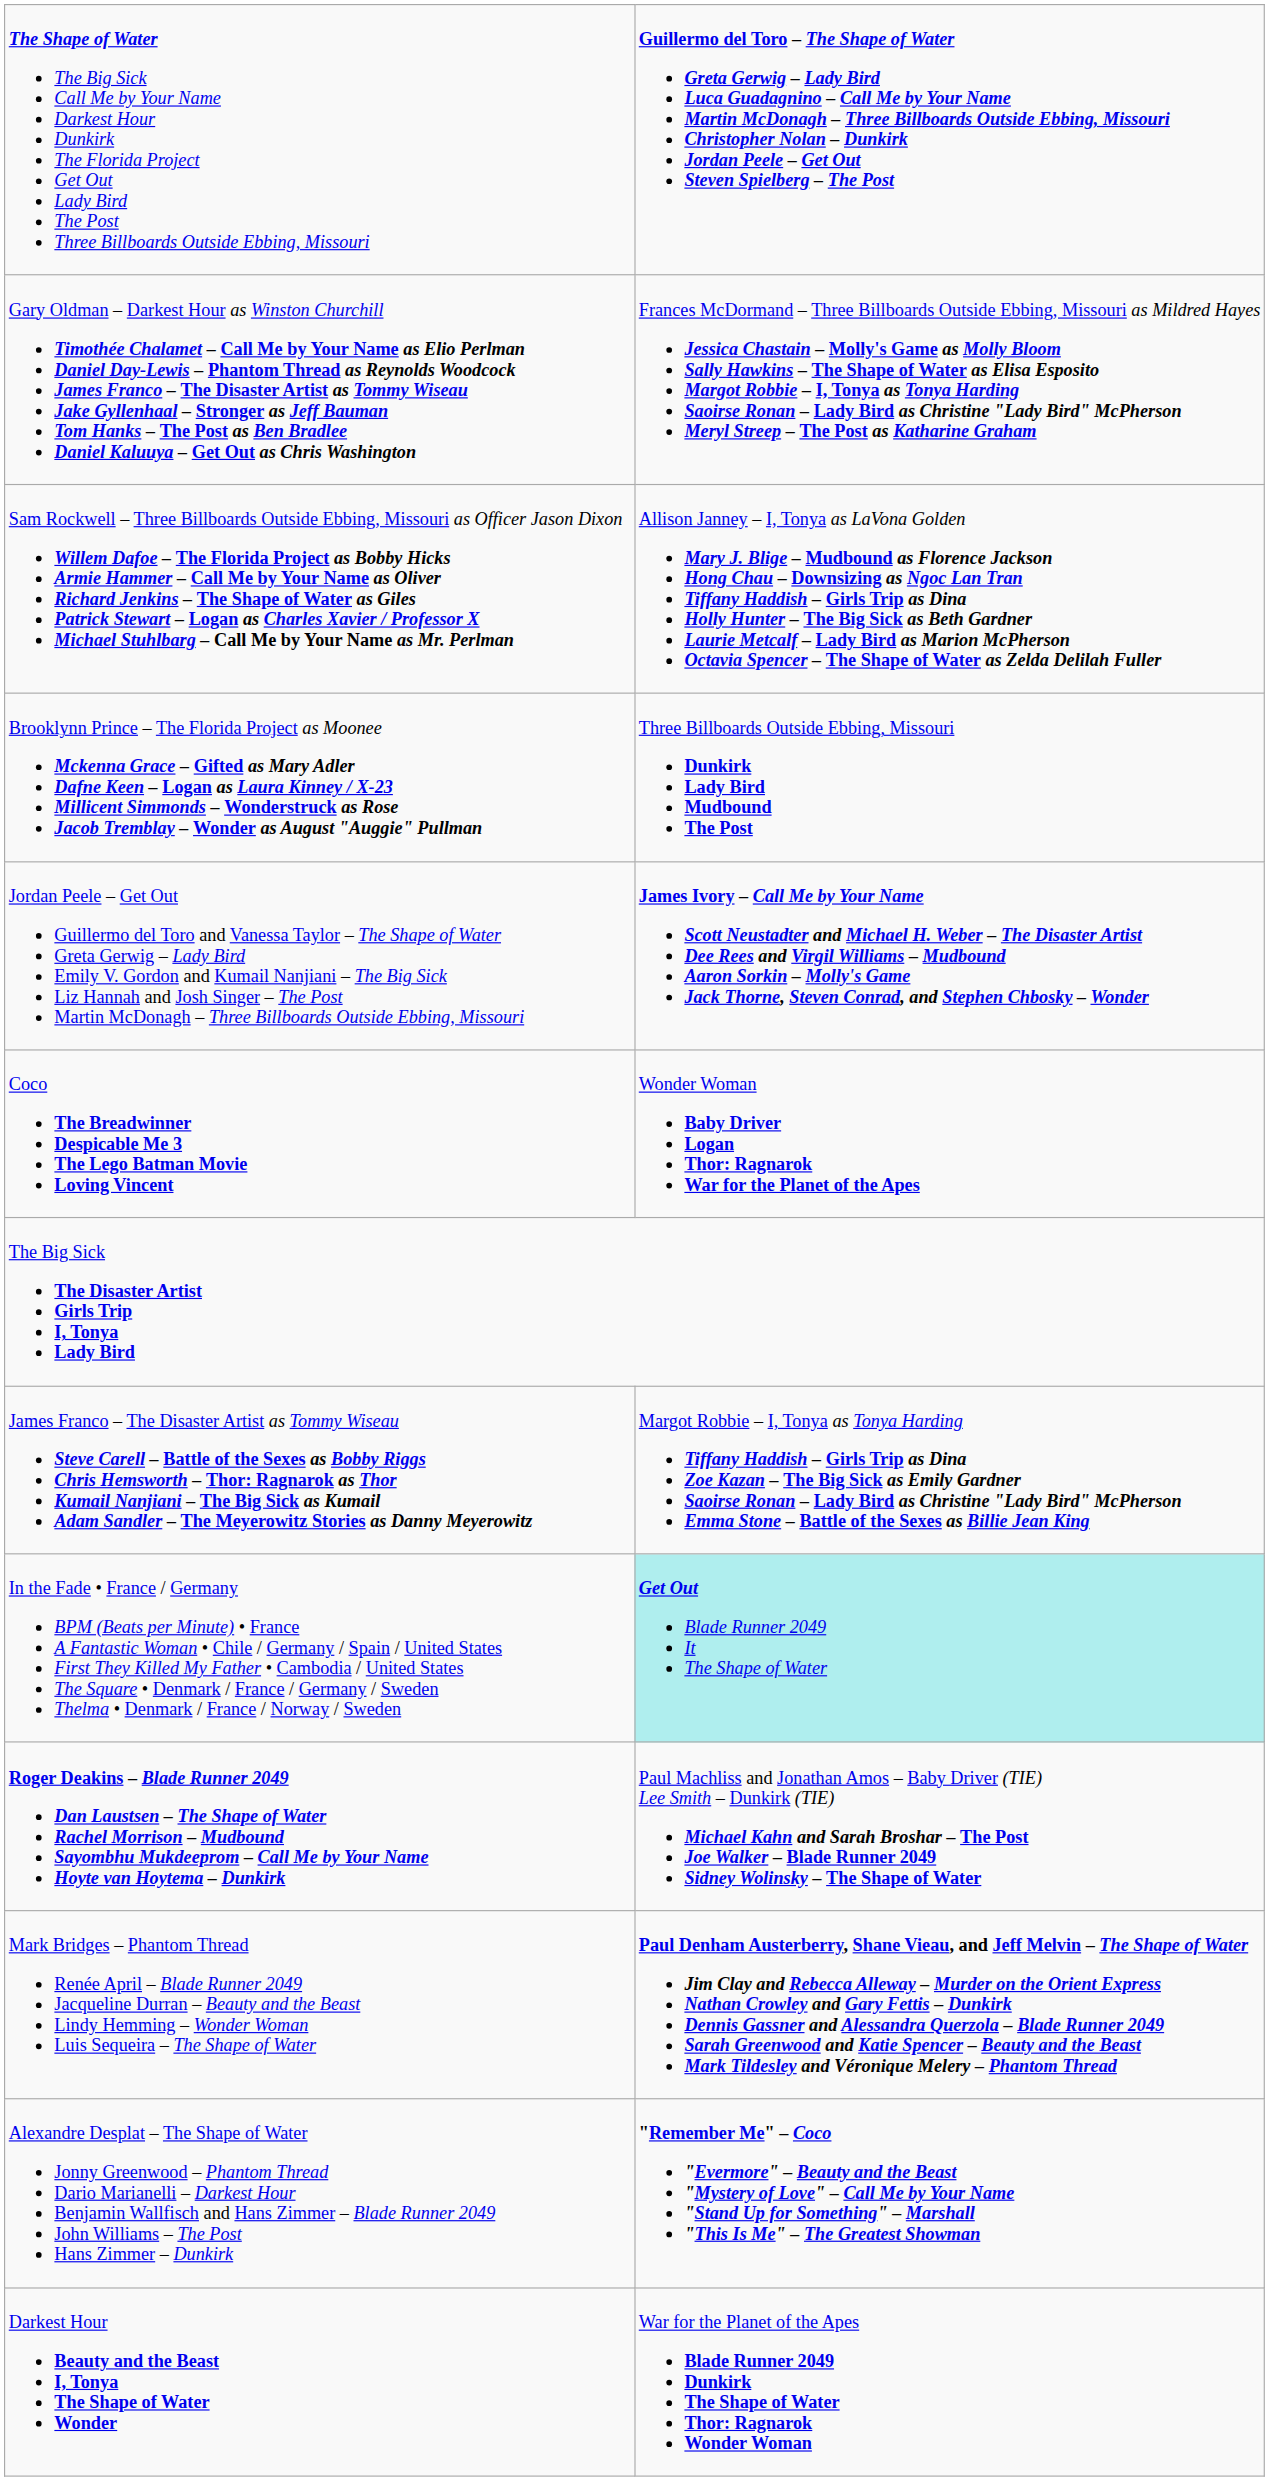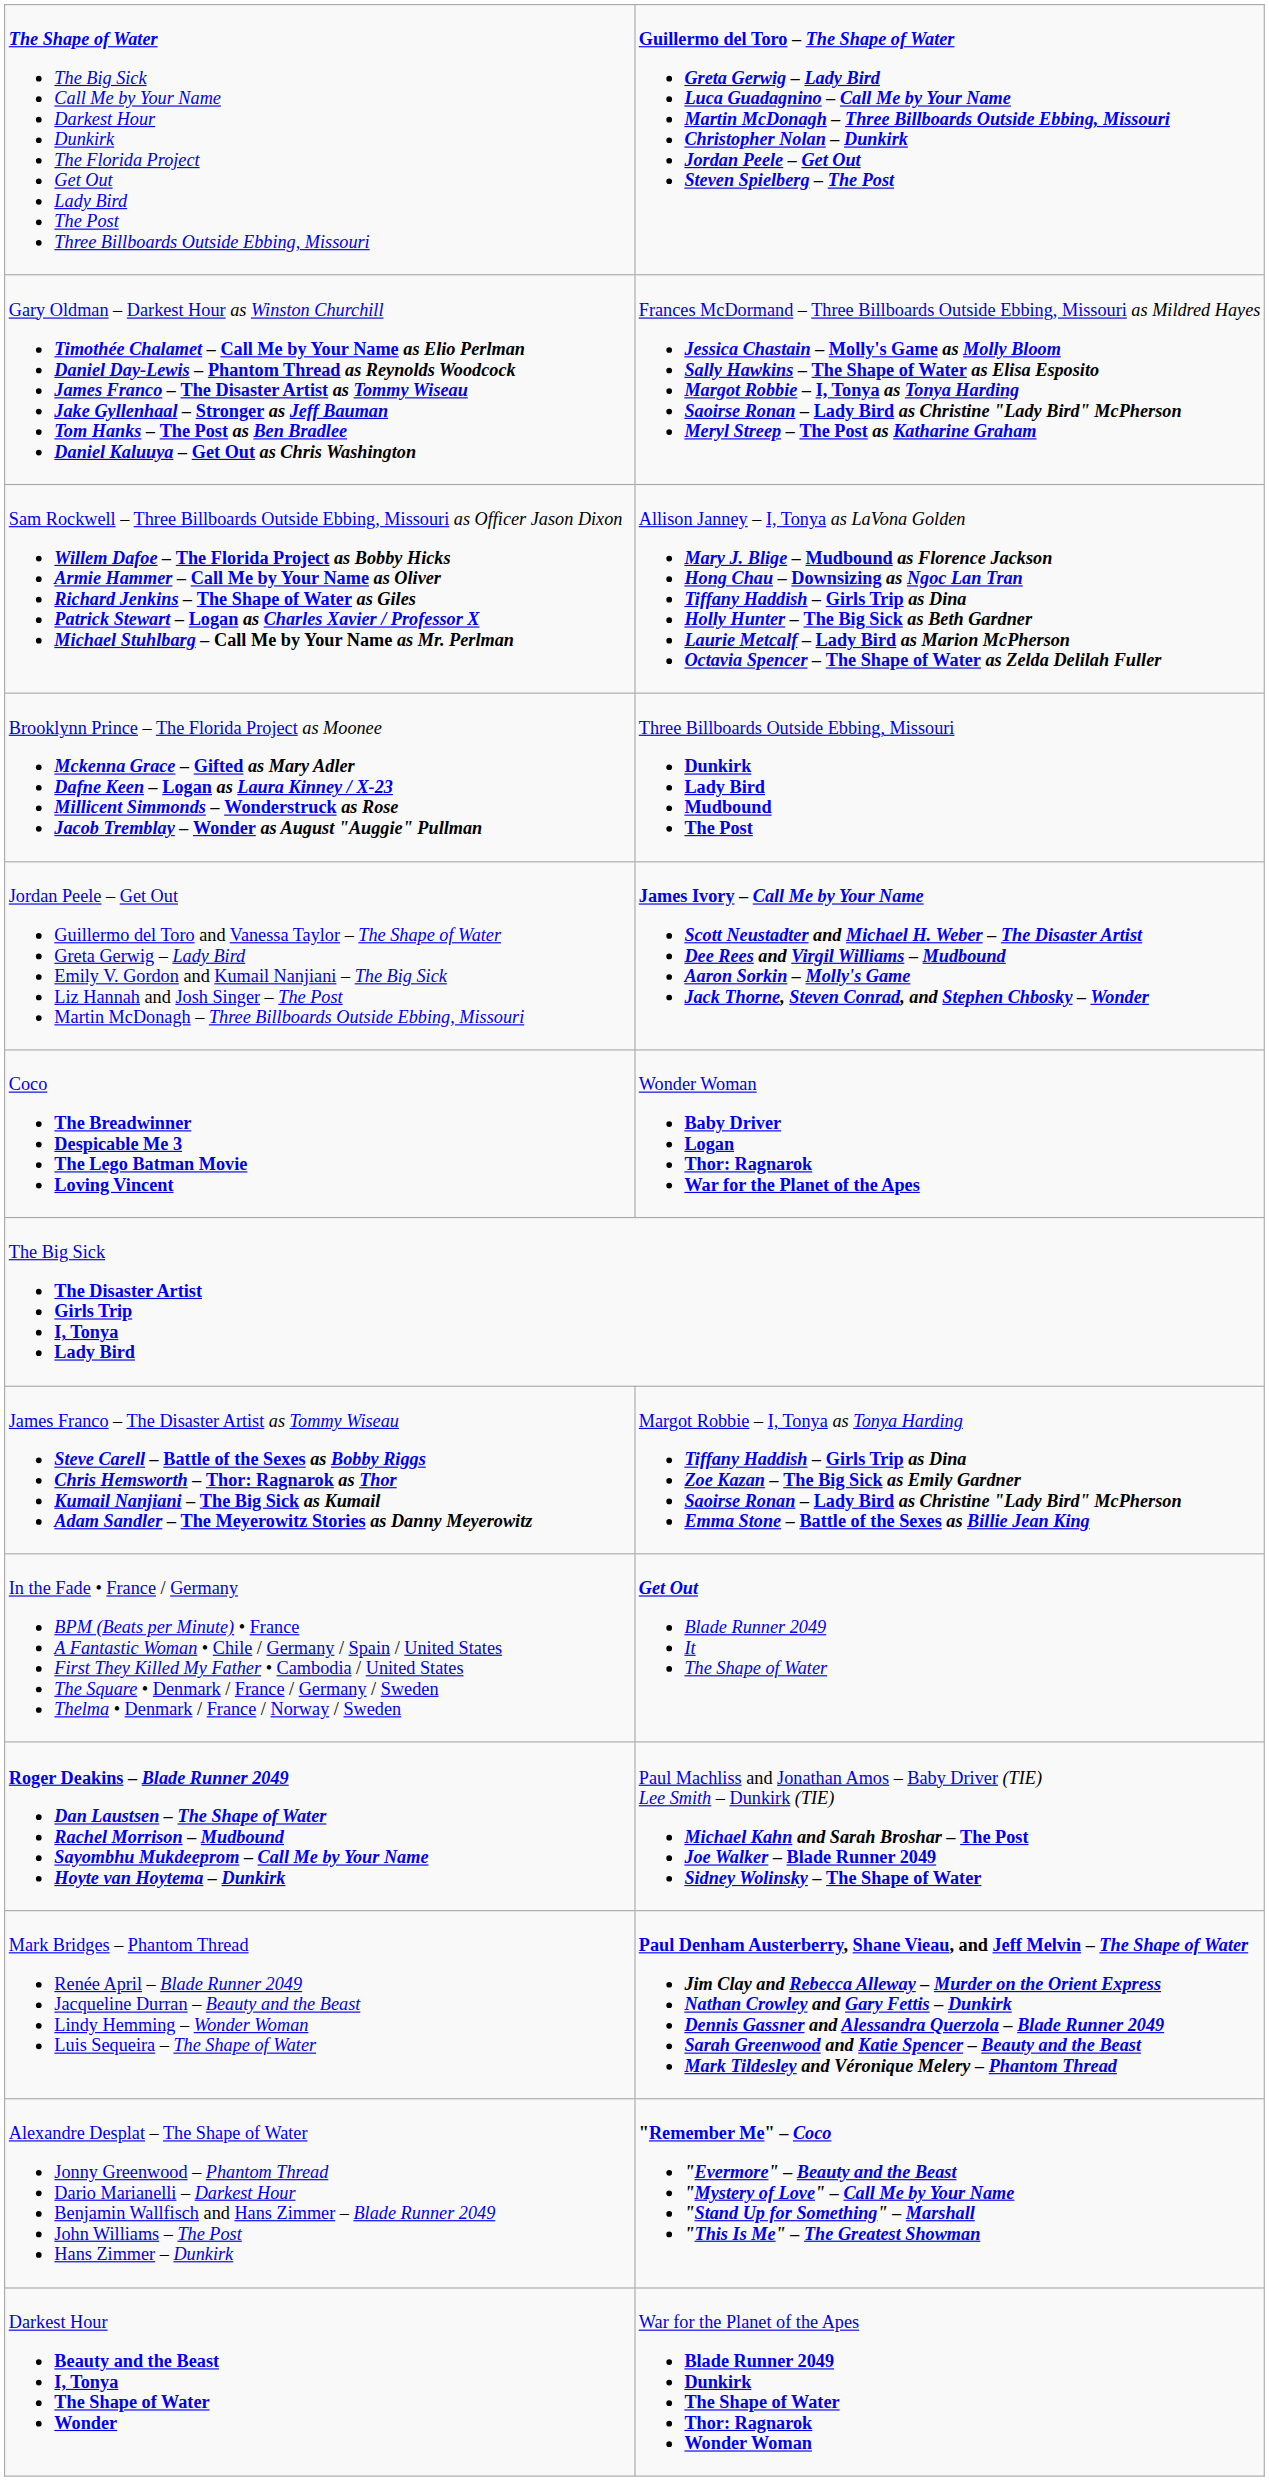row 9 | column 2: paleturquoise background -> no background
